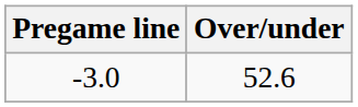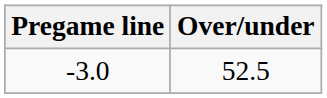-3.0 | Over/under: 52.6 -> 52.5
